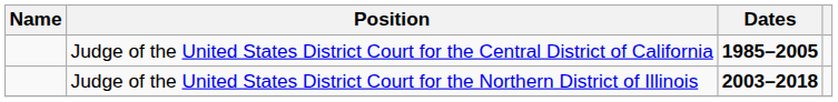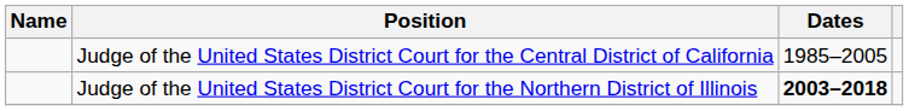row 2 | Dates: bold -> normal
